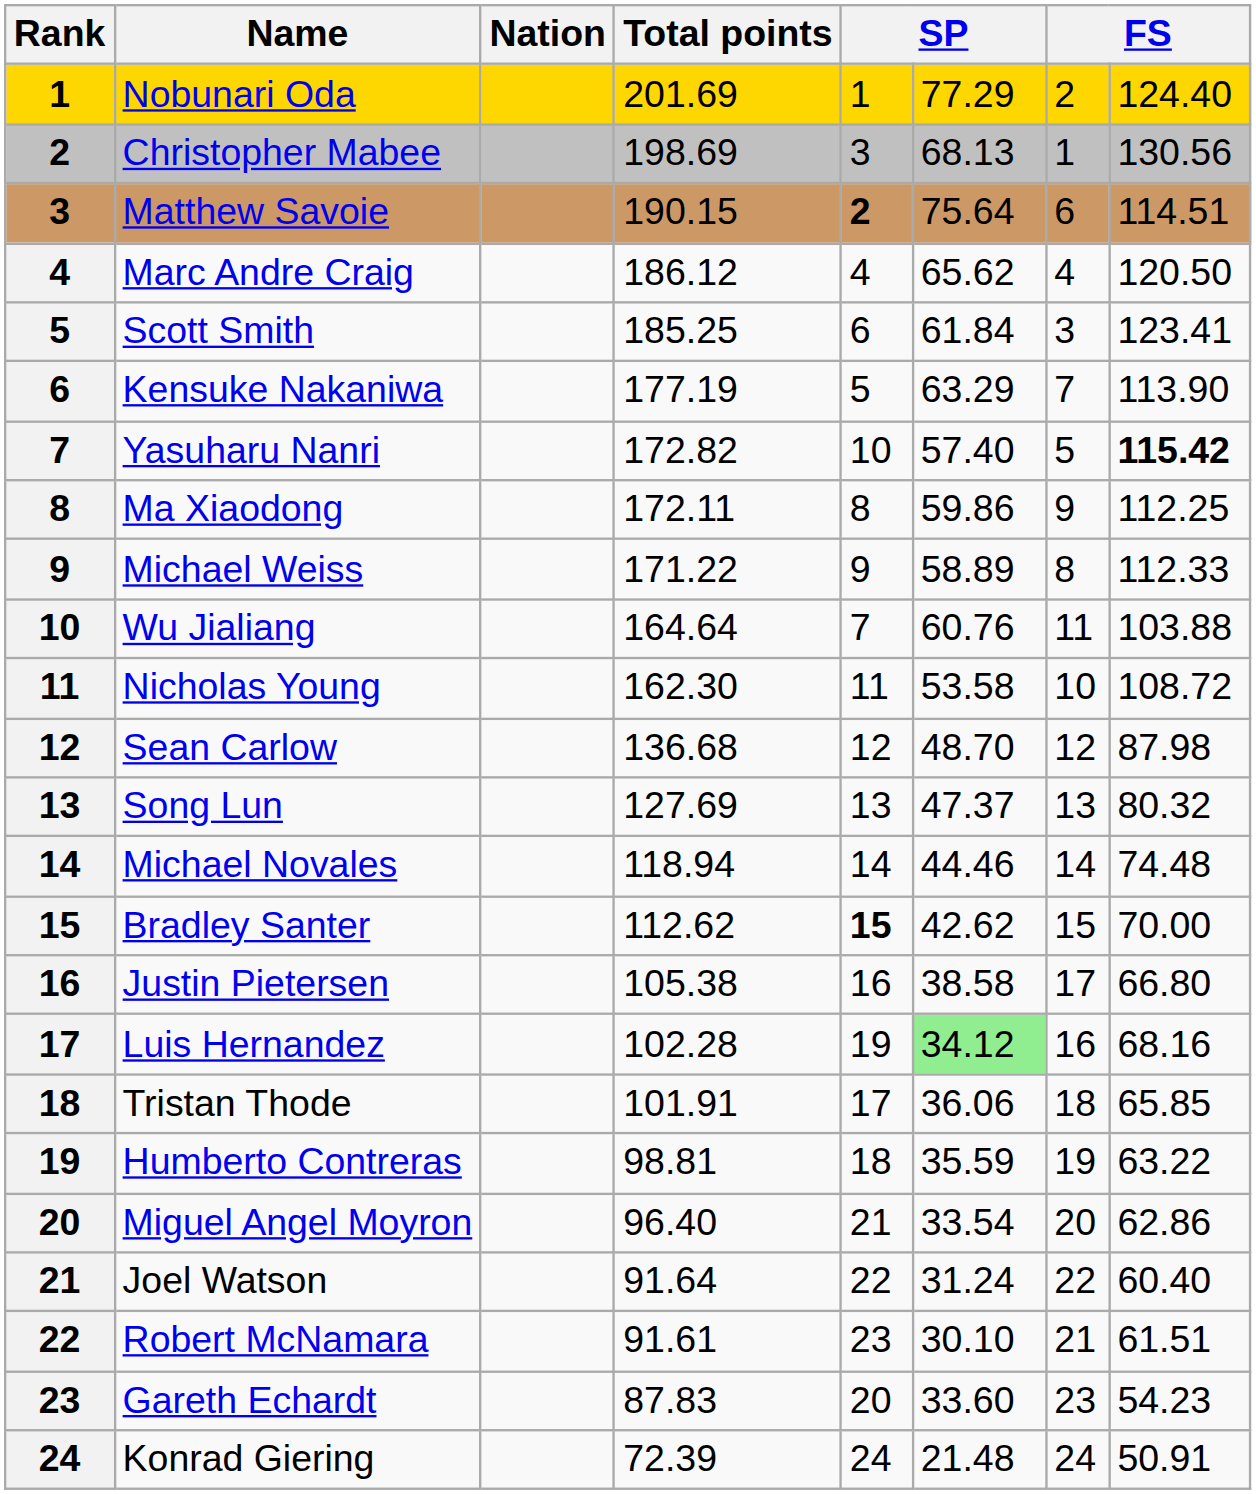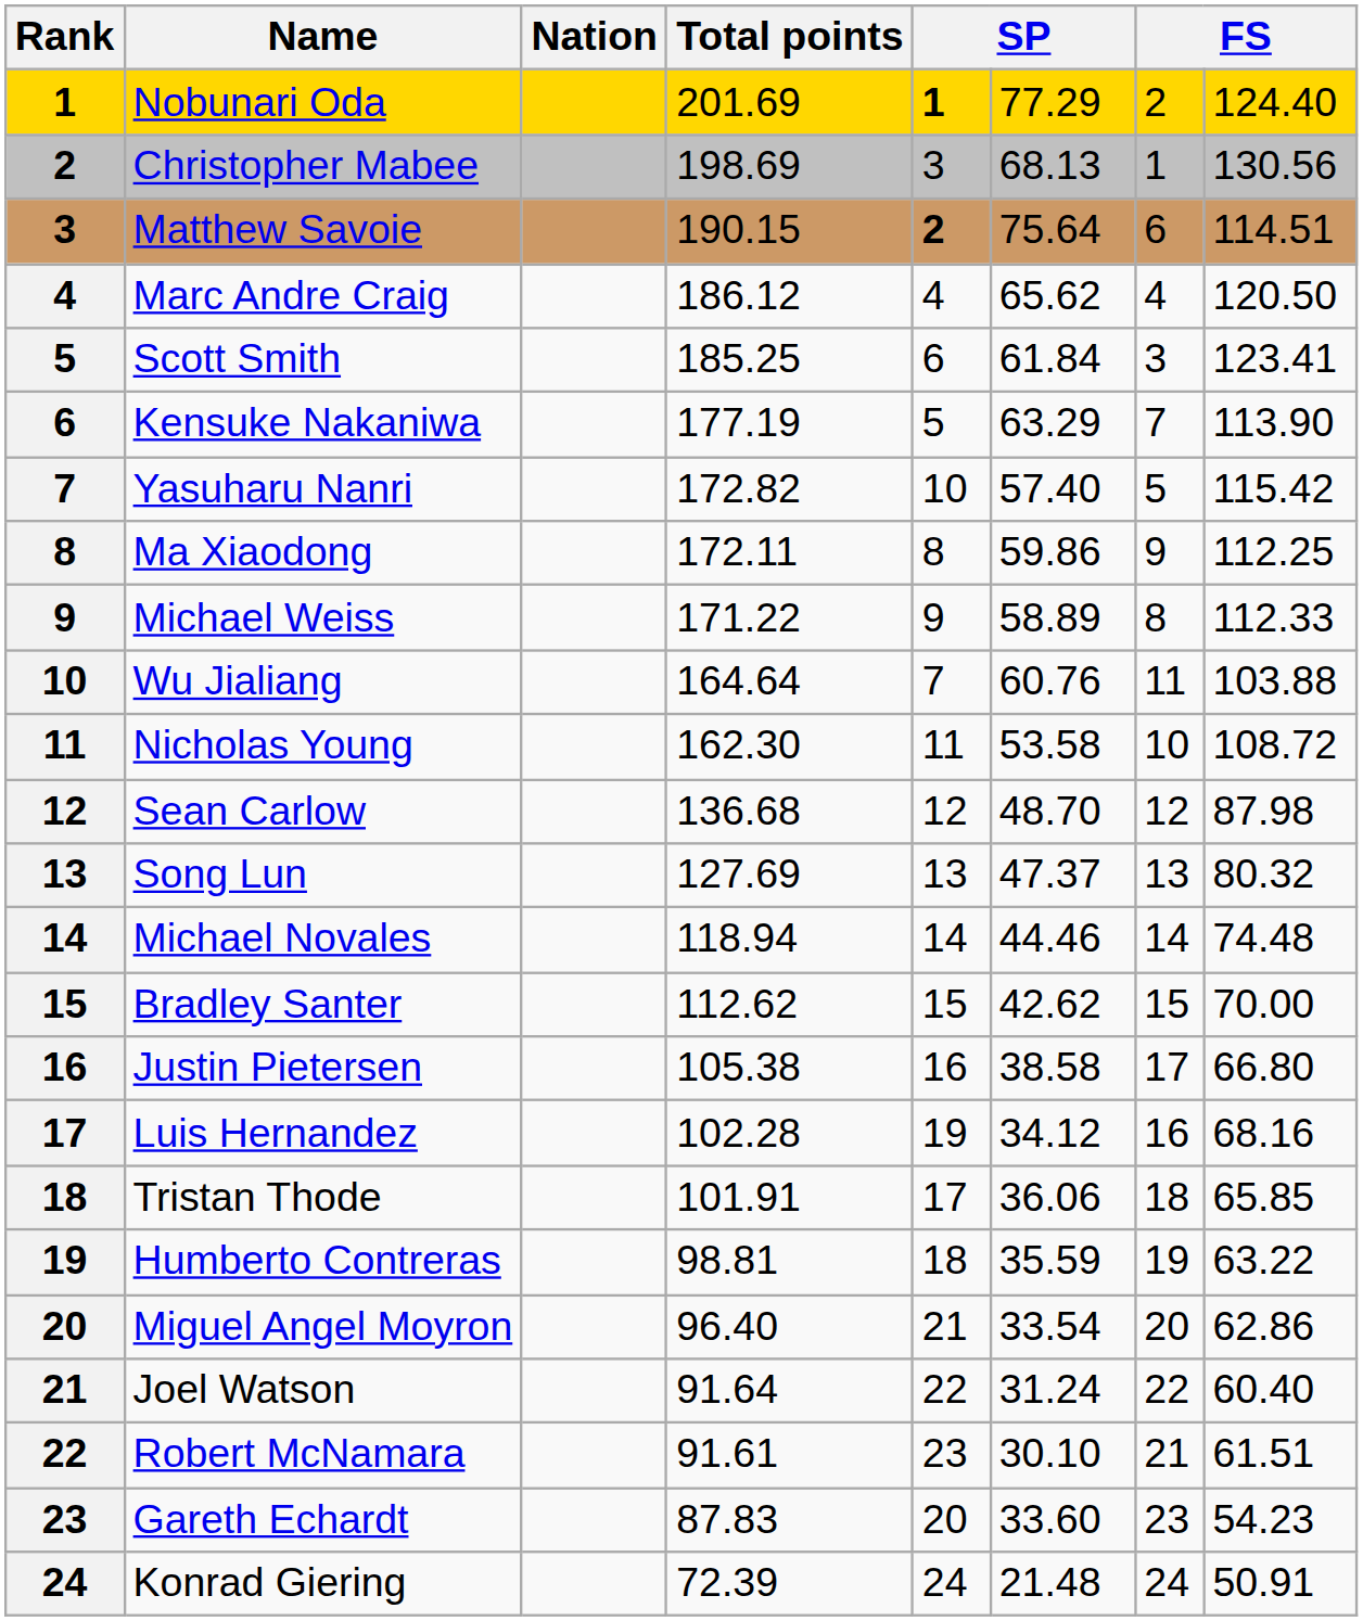Nobunari Oda | column 5: normal -> bold
Yasuharu Nanri | column 8: bold -> normal
Bradley Santer | column 5: bold -> normal
Luis Hernandez | column 6: lightgreen background -> no background
